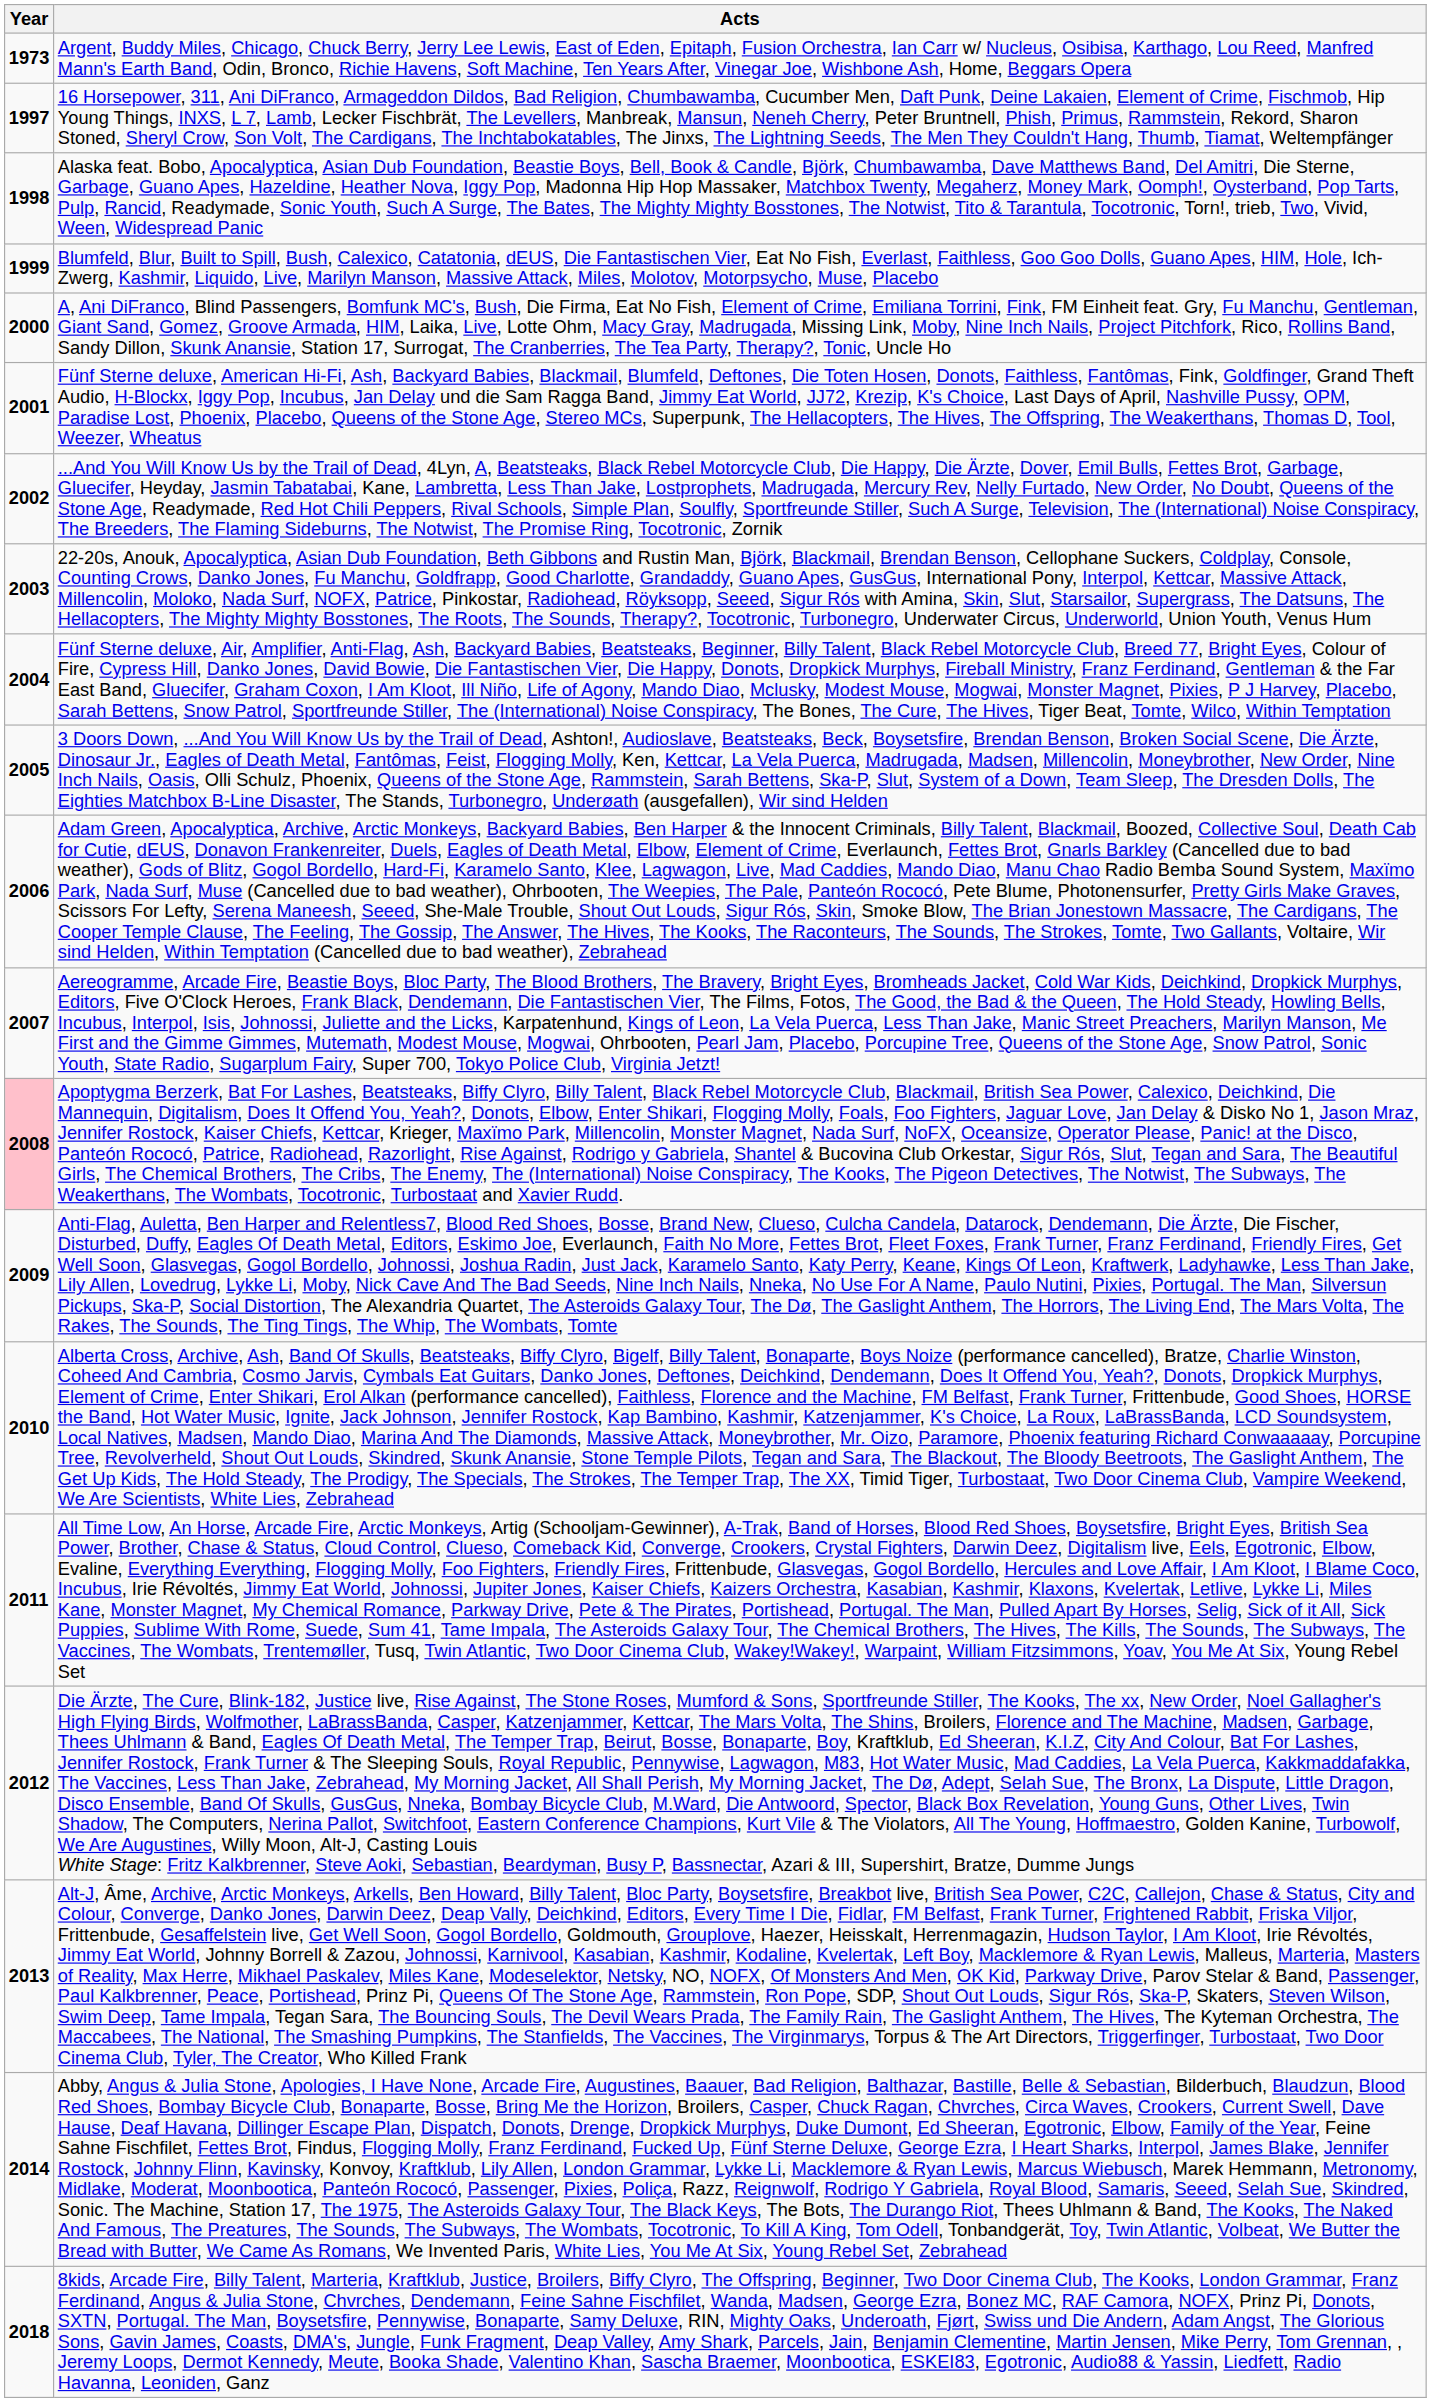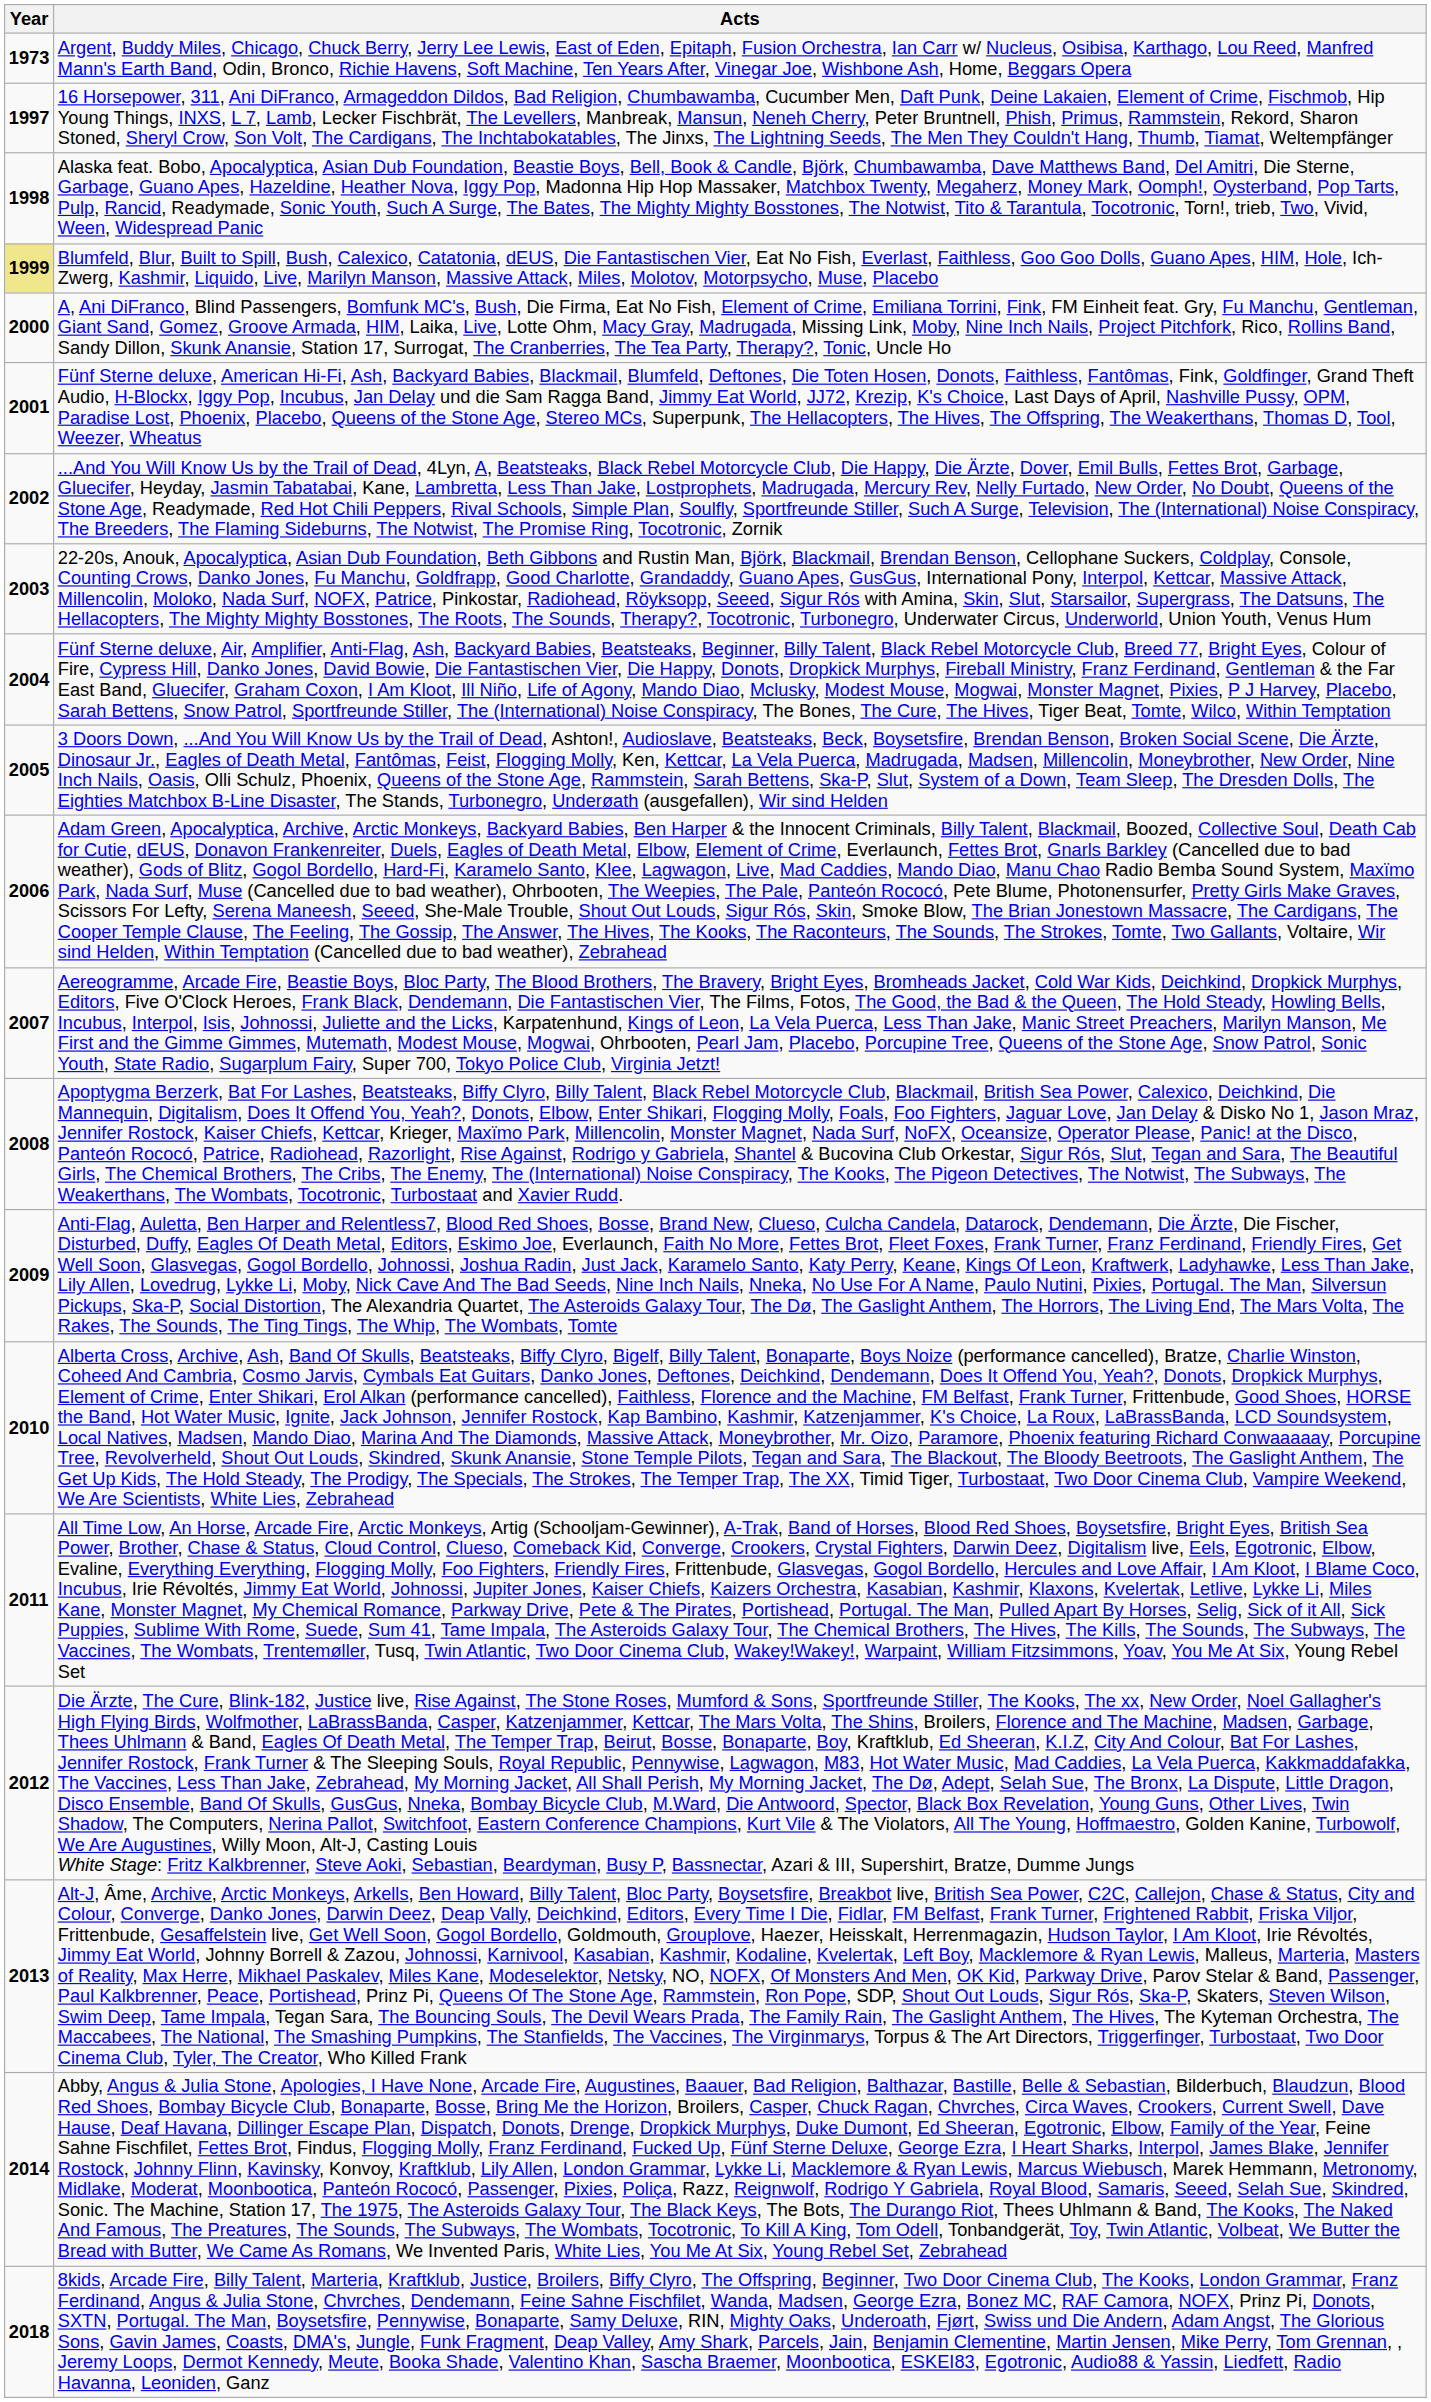row 5 | Year: no background -> khaki background
row 14 | Year: pink background -> no background
